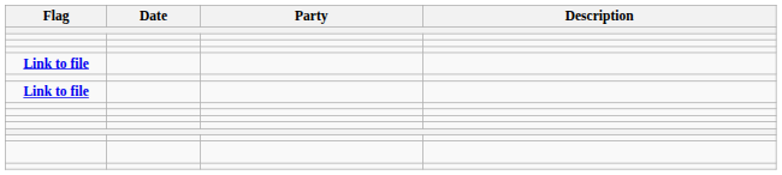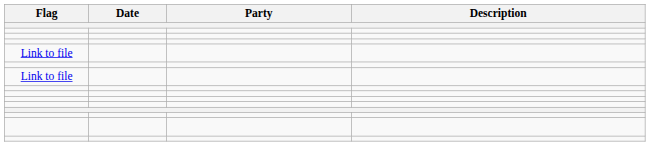row 6 | Flag: bold -> normal
row 8 | Flag: bold -> normal
